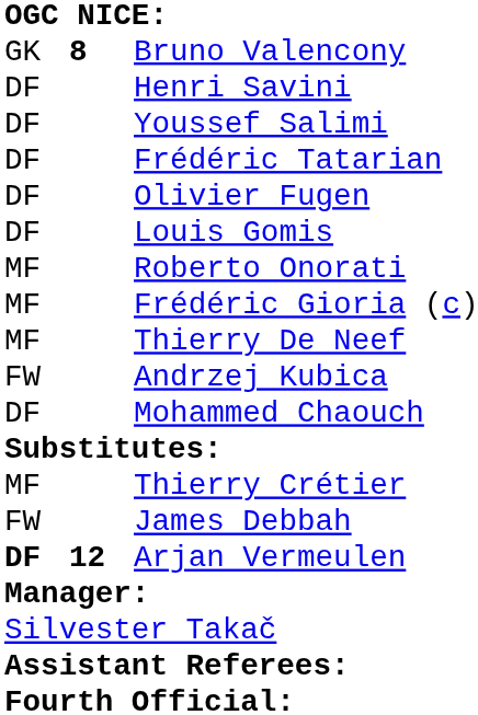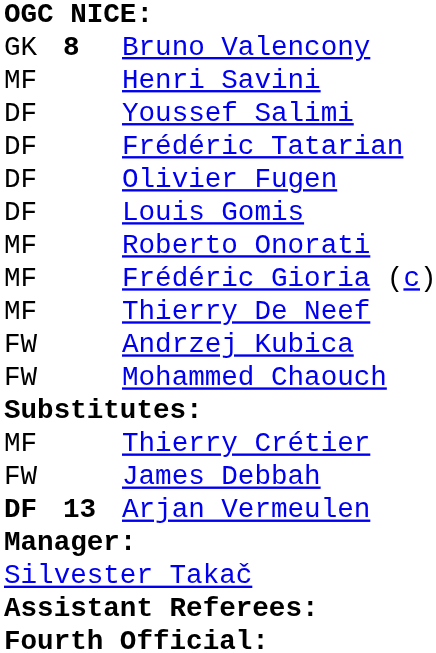Henri Savini | column 1: DF -> MF
Mohammed Chaouch | column 1: DF -> FW
Arjan Vermeulen | column 2: 12 -> 13
